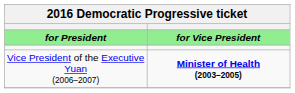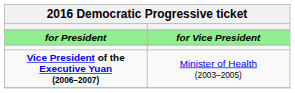Vice President of the Executive Yuan (2006–2007) | column 1: normal -> bold
Vice President of the Executive Yuan (2006–2007) | column 2: bold -> normal
